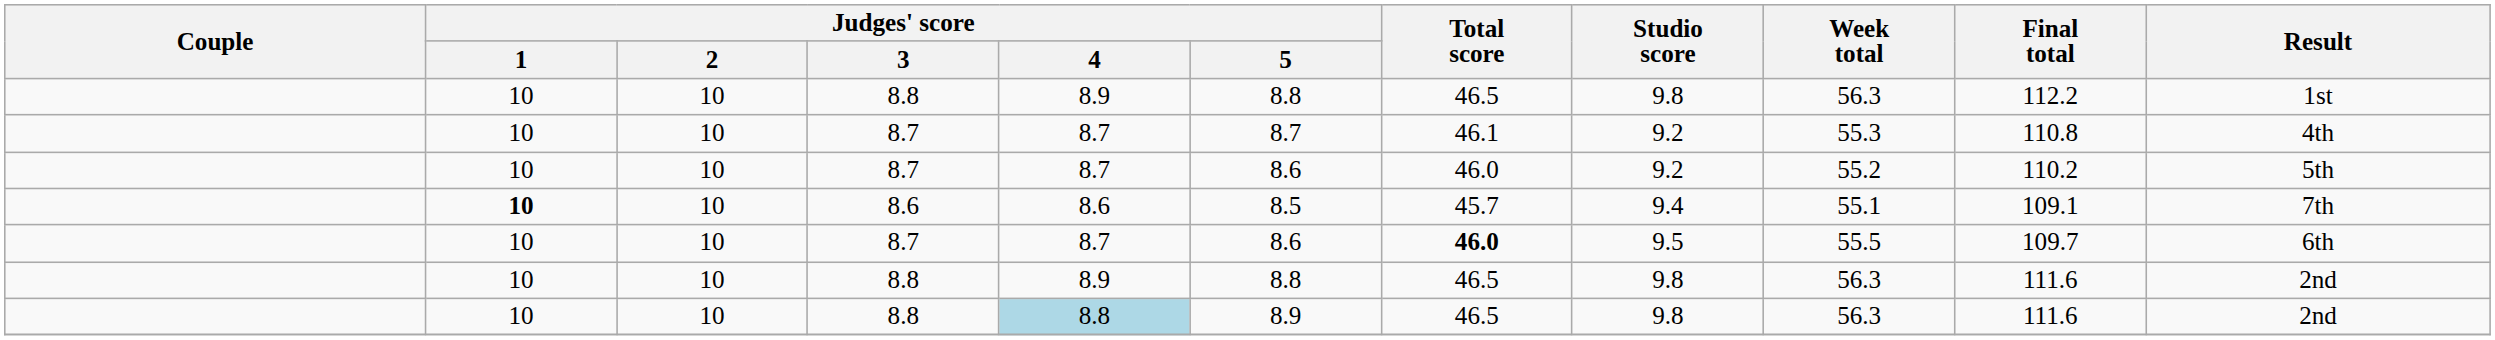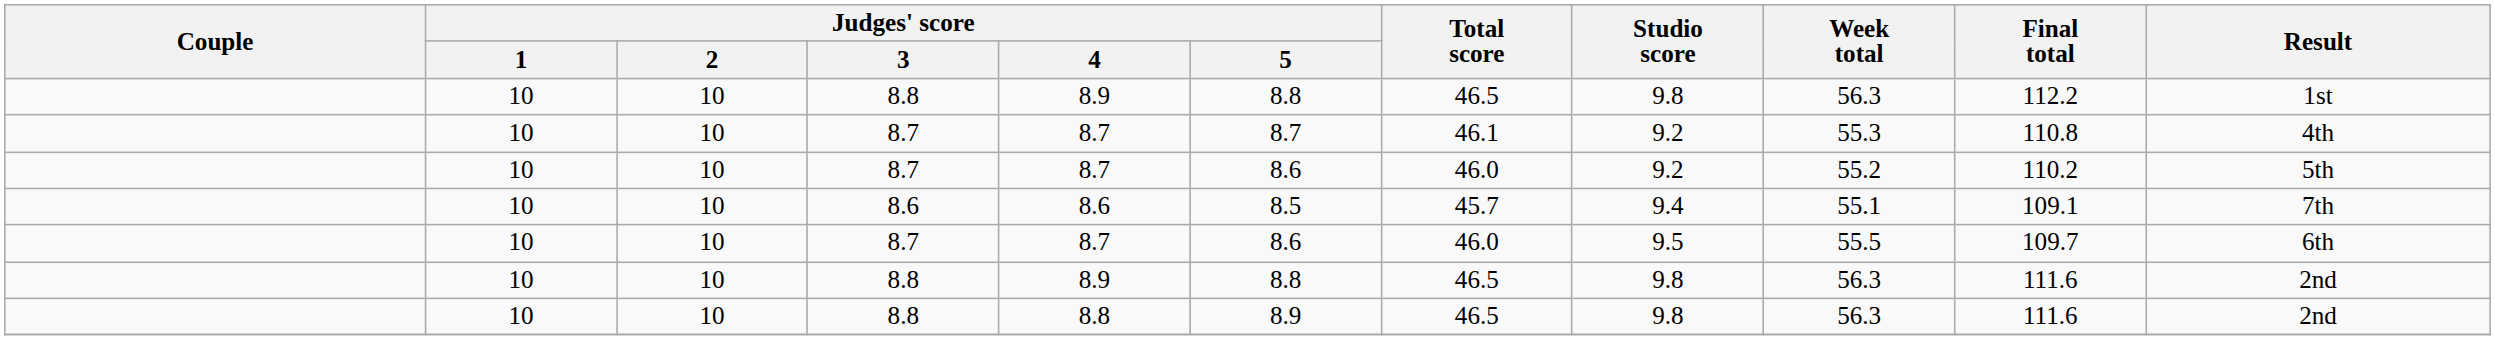row 6 | Judges' score / 1: bold -> normal
row 7 | Total score: bold -> normal
row 9 | Judges' score / 4: lightblue background -> no background
